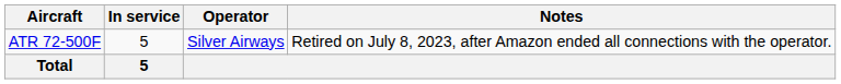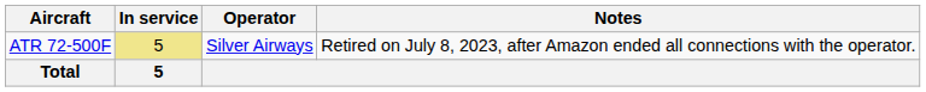ATR 72-500F | In service: no background -> khaki background
